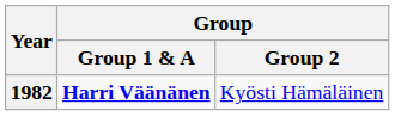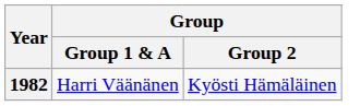1982 | Group / Group 1 & A: bold -> normal
